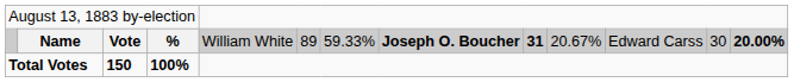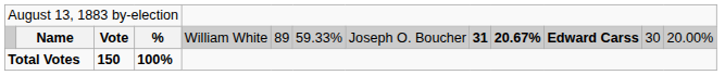row 2 | column 8: bold -> normal
row 2 | column 10: normal -> bold
row 2 | column 11: normal -> bold
row 2 | column 13: bold -> normal
